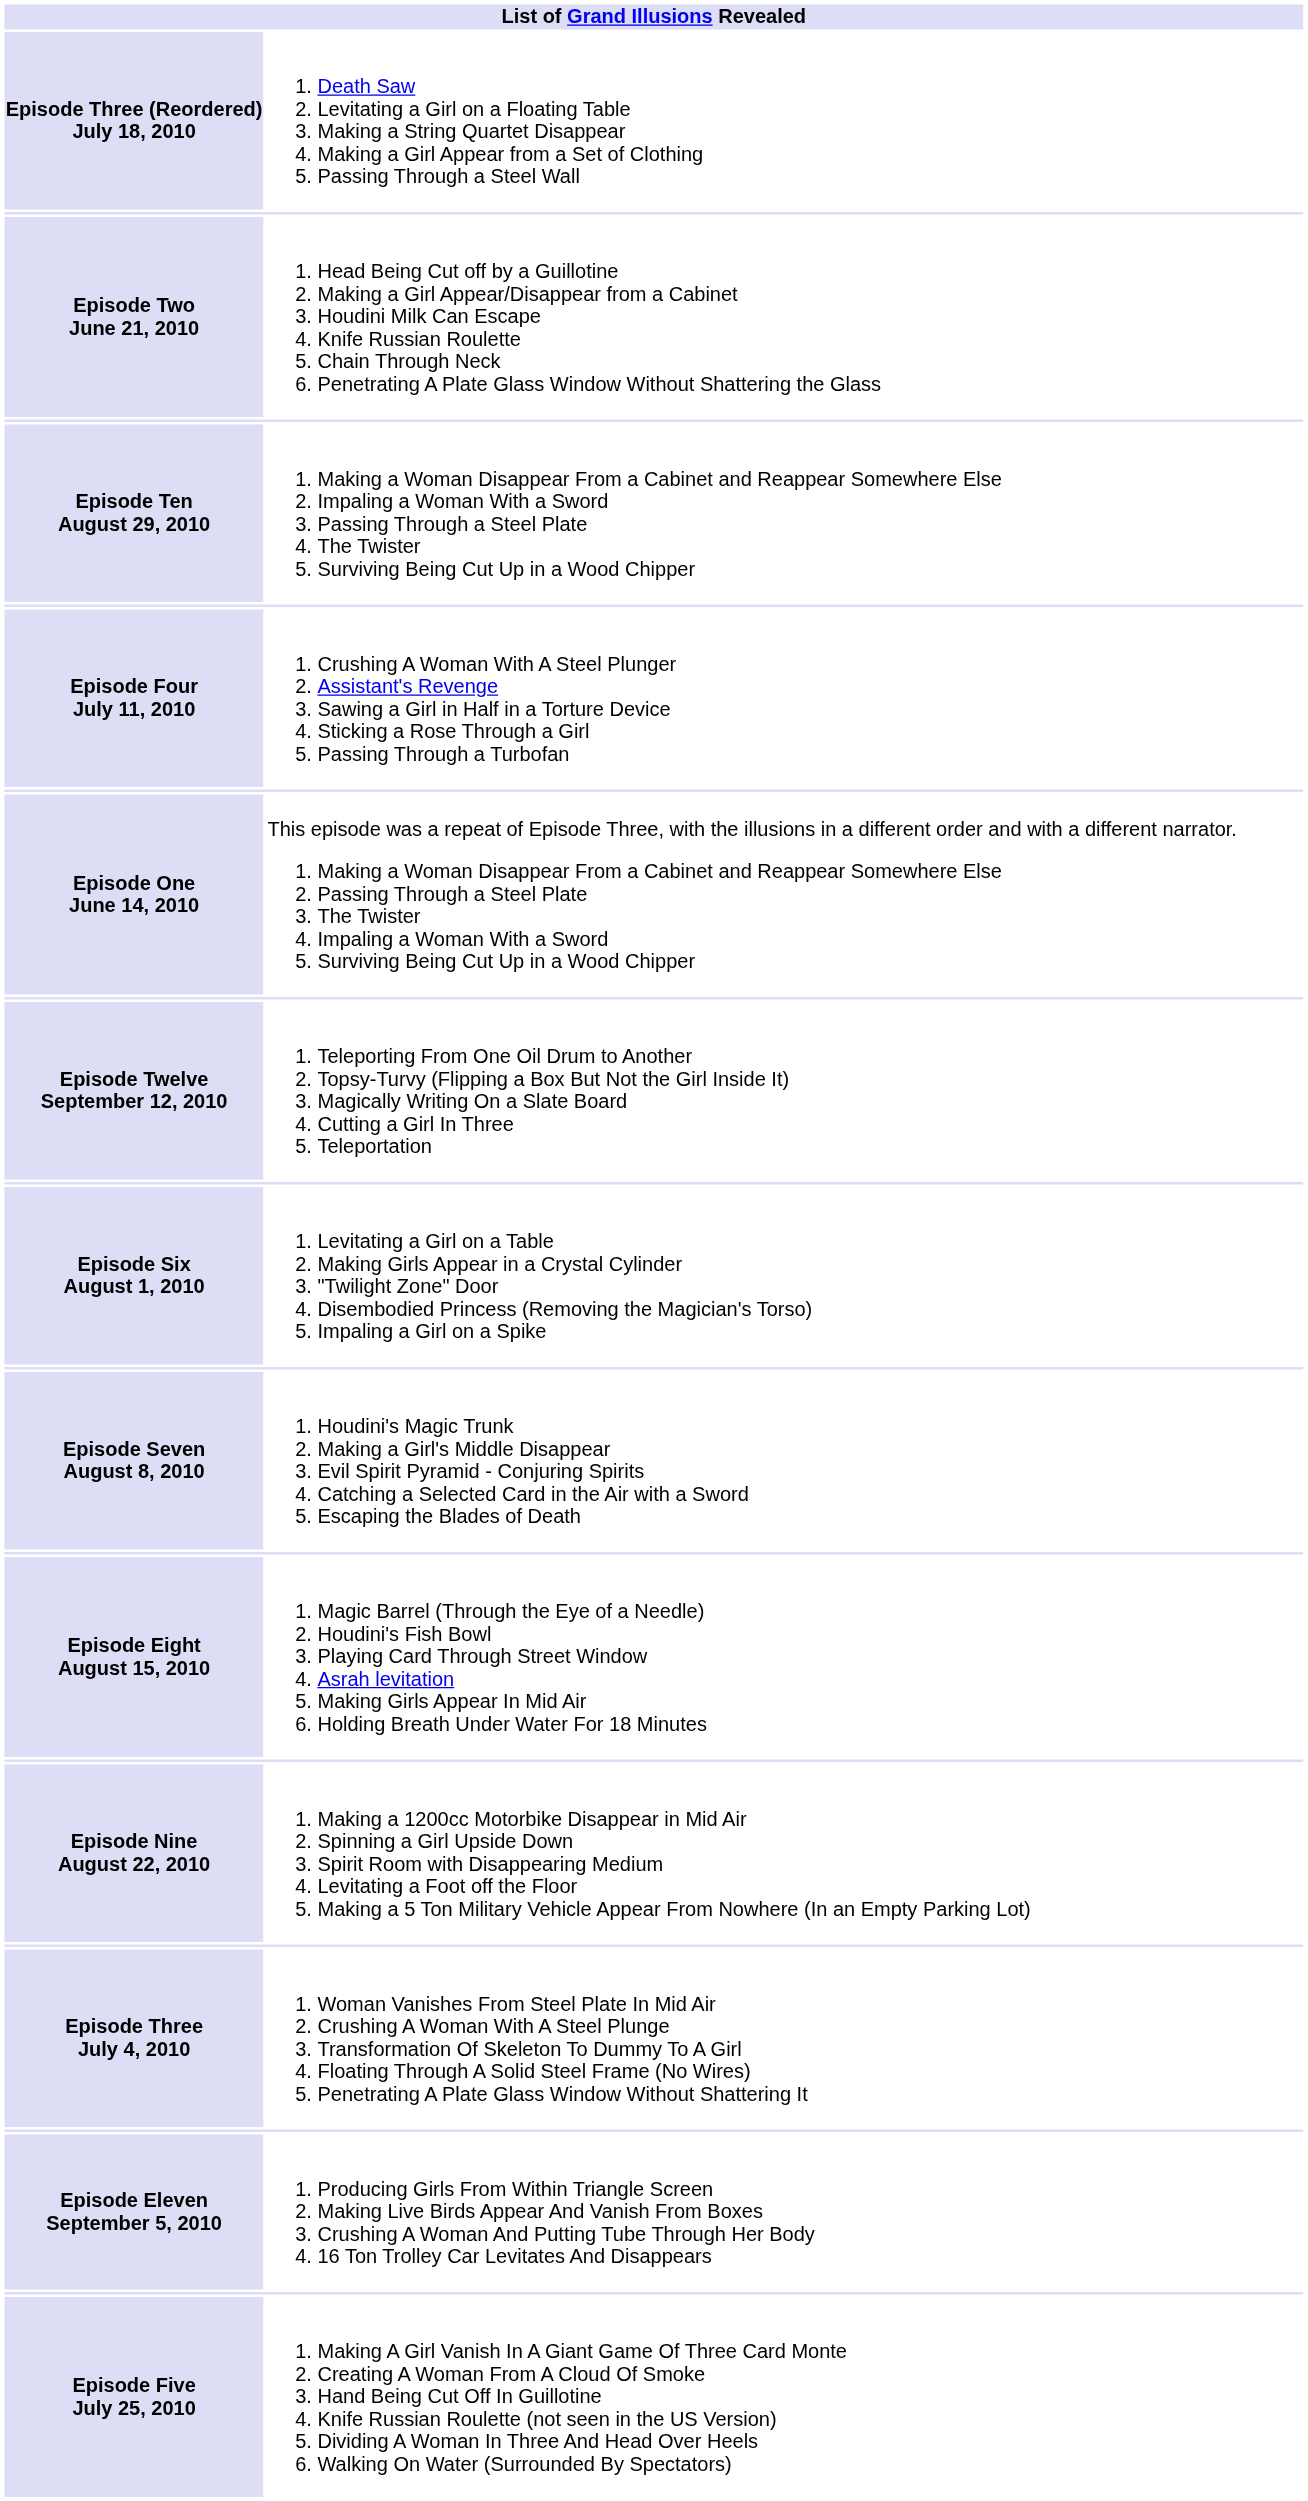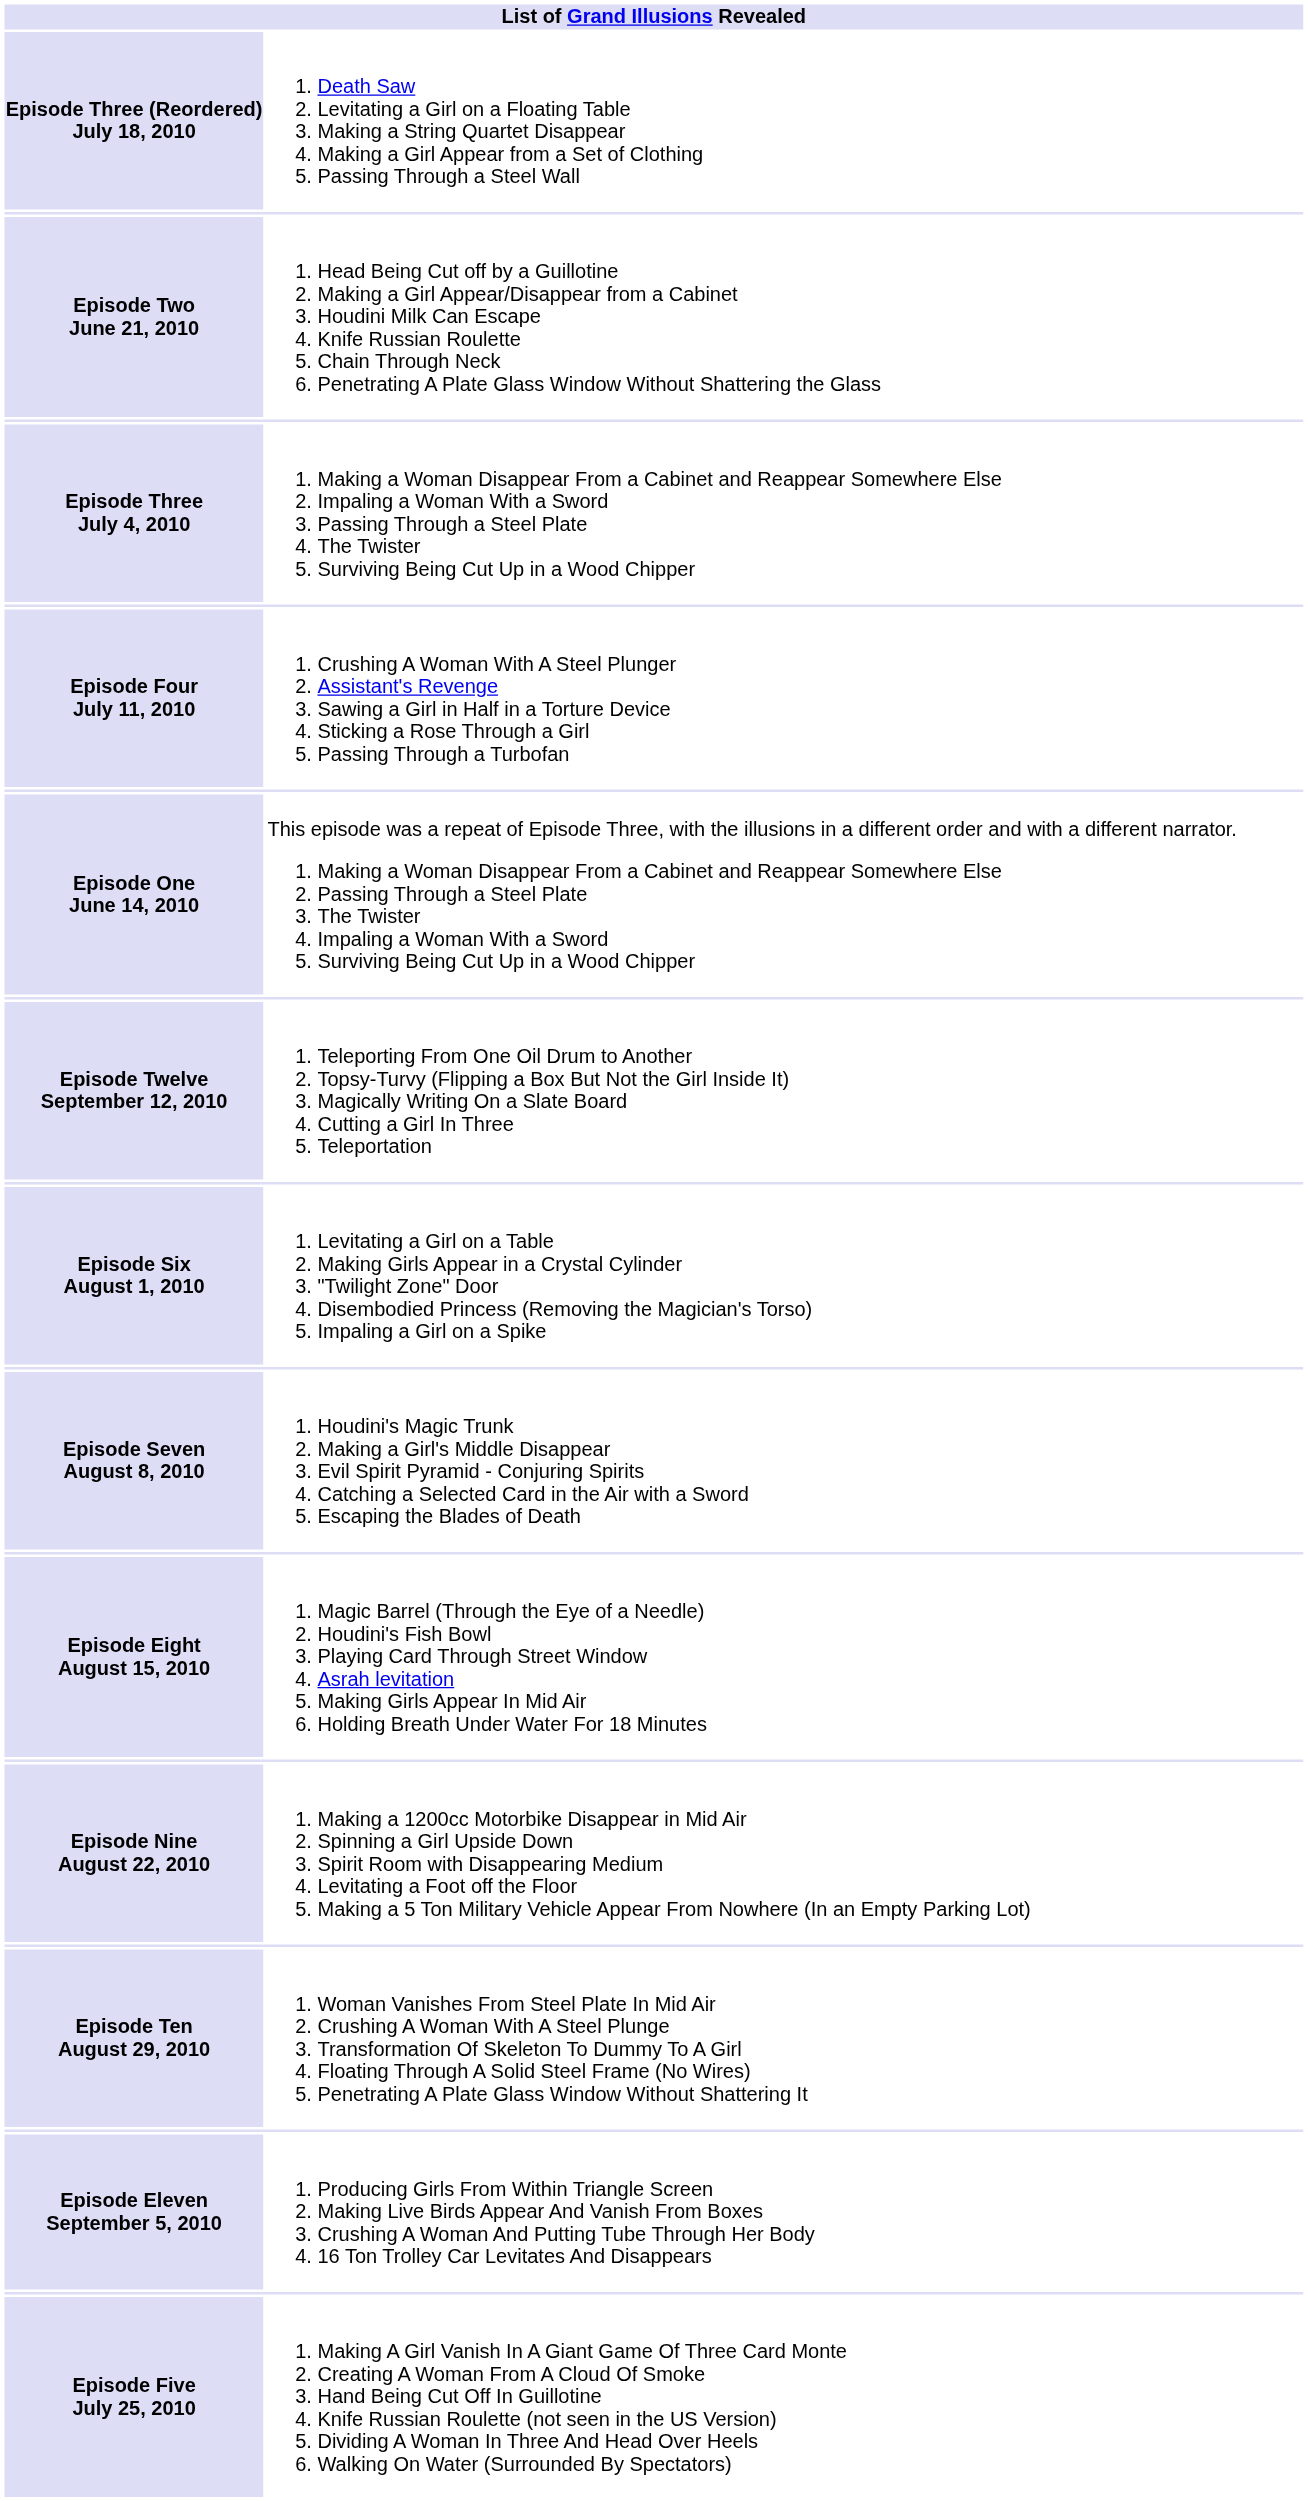row 4 | column 1: Episode Ten August 29, 2010 -> Episode Three July 4, 2010
row 12 | column 1: Episode Three July 4, 2010 -> Episode Ten August 29, 2010
